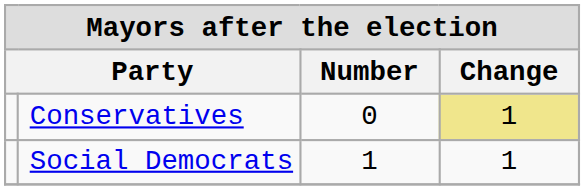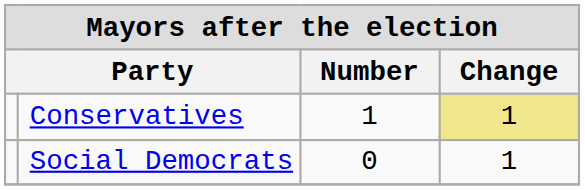Conservatives | Number: 0 -> 1
Social Democrats | Number: 1 -> 0
